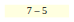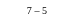row 1 | column 1: lightyellow background -> no background
